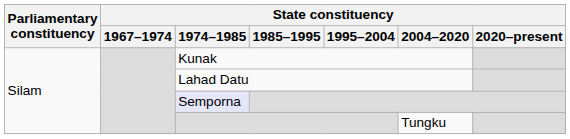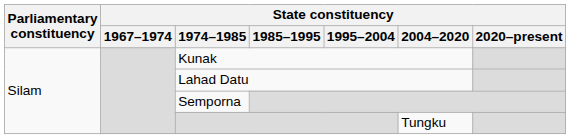Semporna | State constituency / 1974–1985: lavender background -> no background
